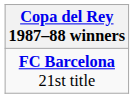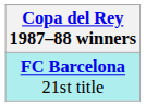row 2 | column 1: no background -> paleturquoise background
